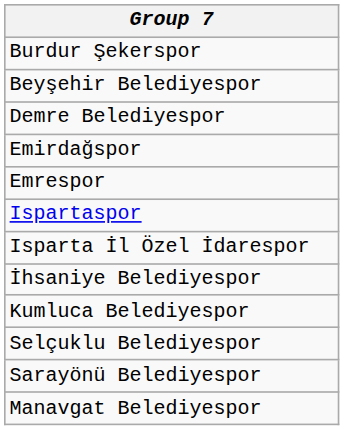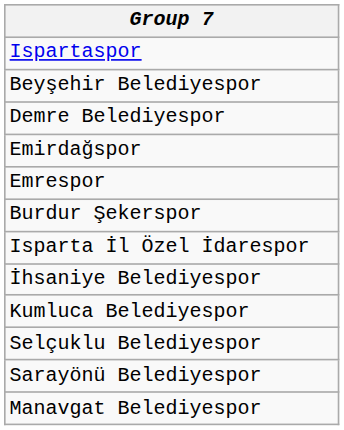row 2 | column 1: Burdur Şekerspor -> Ispartaspor
row 7 | column 1: Ispartaspor -> Burdur Şekerspor
